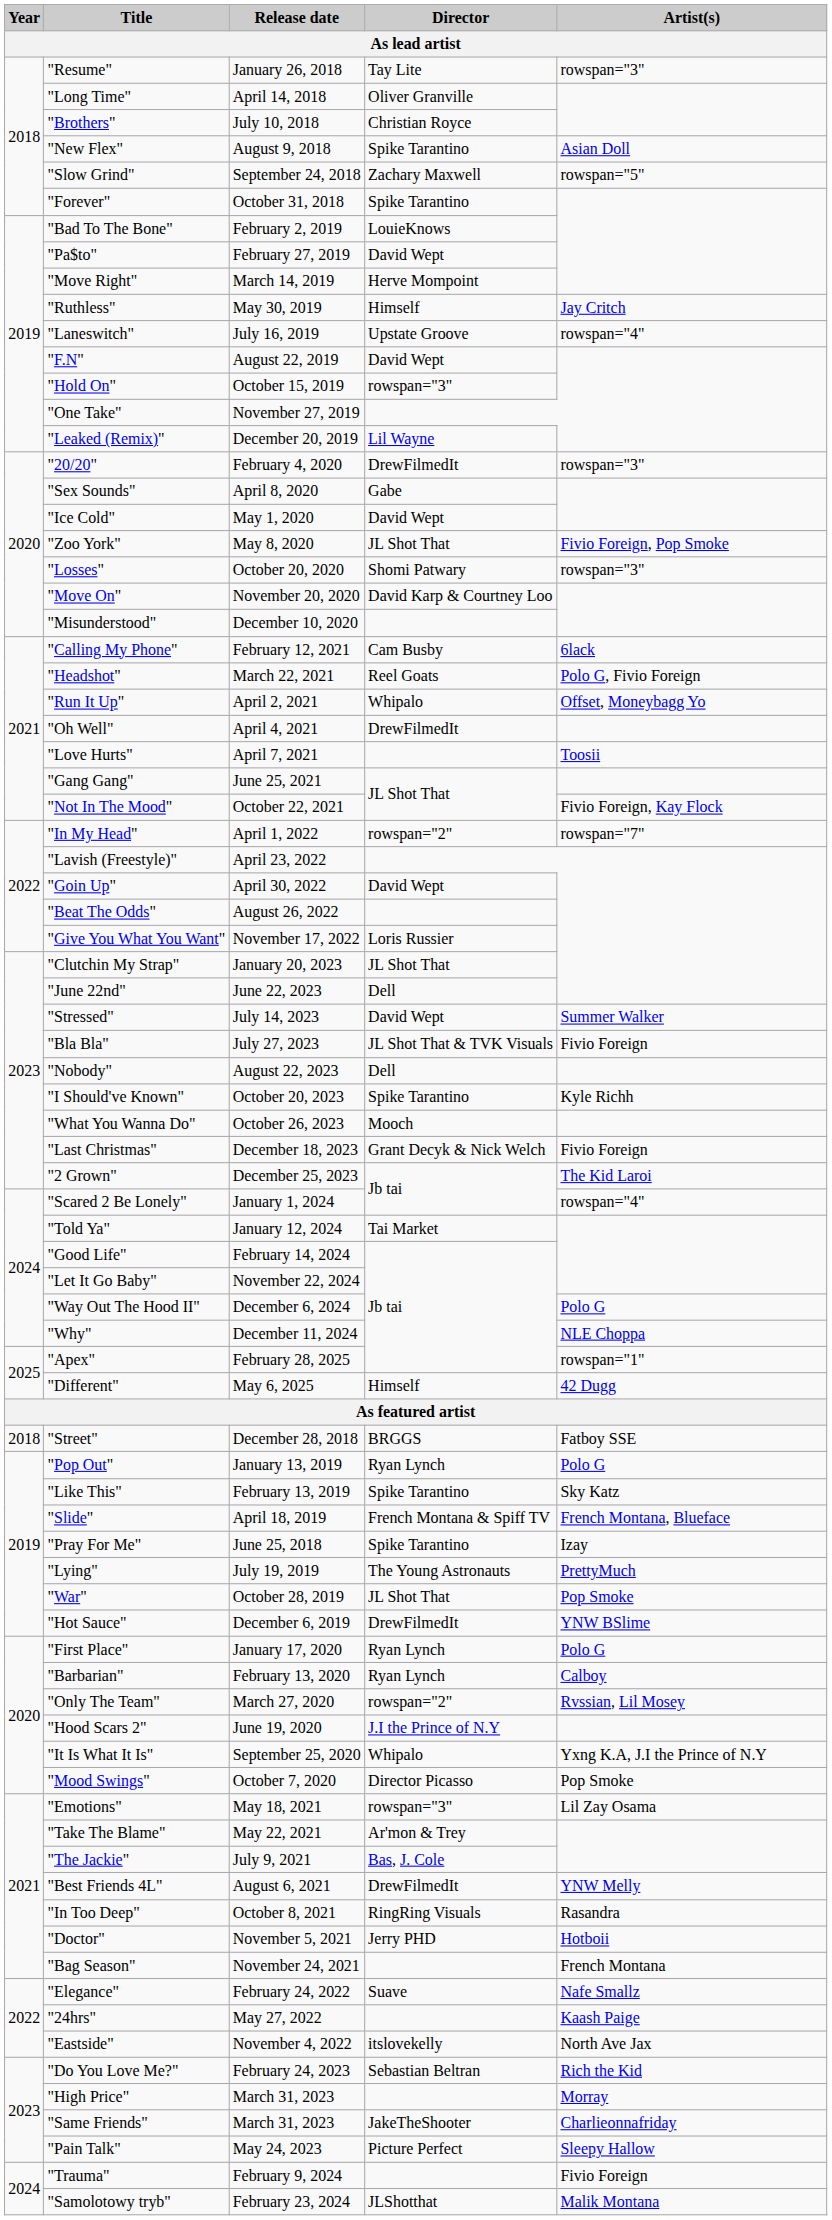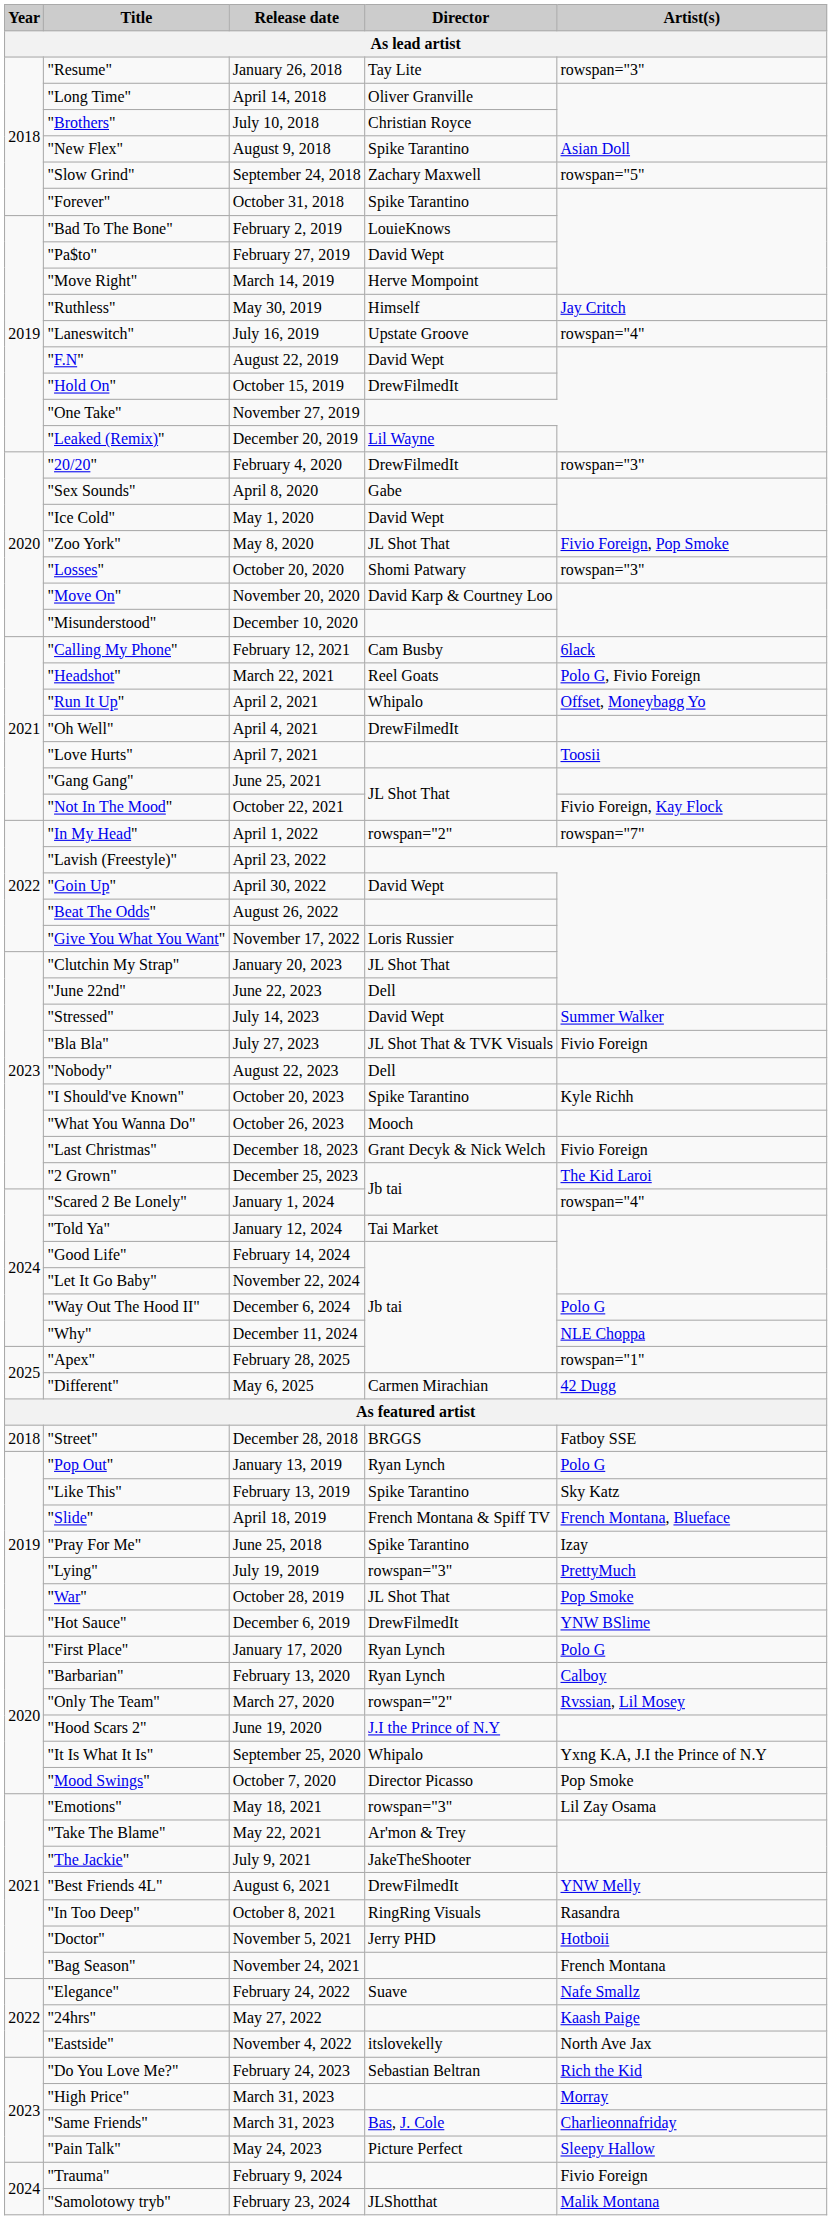"Hold On" | Director: rowspan="3" -> DrewFilmedIt
"Different" | Director: Himself -> Carmen Mirachian
"Lying" | Director: The Young Astronauts -> rowspan="3"
"The Jackie" | Director: Bas, J. Cole -> JakeTheShooter
"Same Friends" | Director: JakeTheShooter -> Bas, J. Cole
